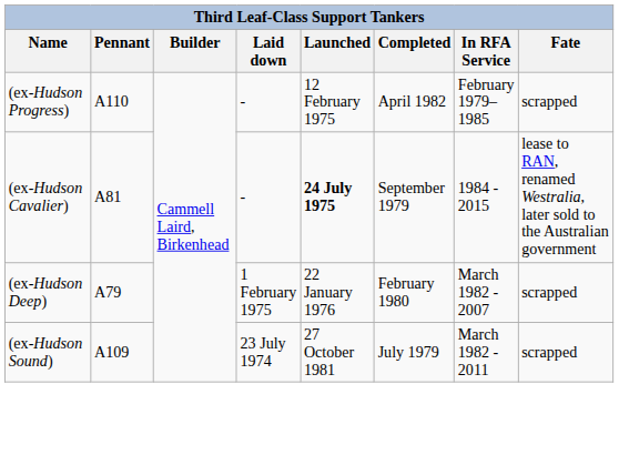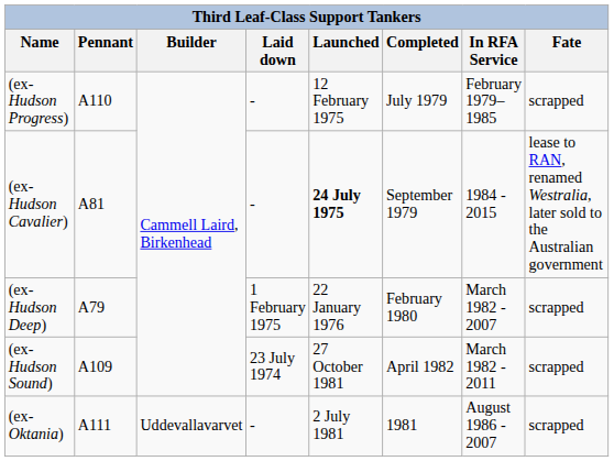(ex-Hudson Progress) | Completed: April 1982 -> July 1979
(ex-Hudson Sound) | Completed: July 1979 -> April 1982
+ row: (ex-Oktania) | A111 | Uddevallavarvet | - | 2 July 1981 | 1981 | August 1986 - 2007 | scrapped
